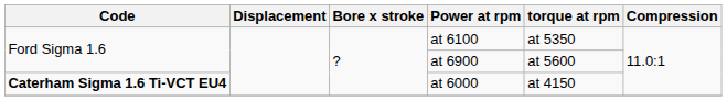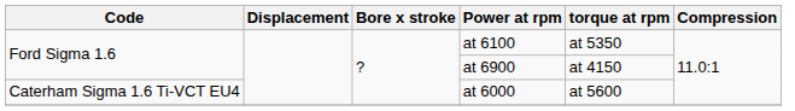at 6900 | torque at rpm: at 5600 -> at 4150
at 6000 | Code: bold -> normal
at 6000 | torque at rpm: at 4150 -> at 5600
